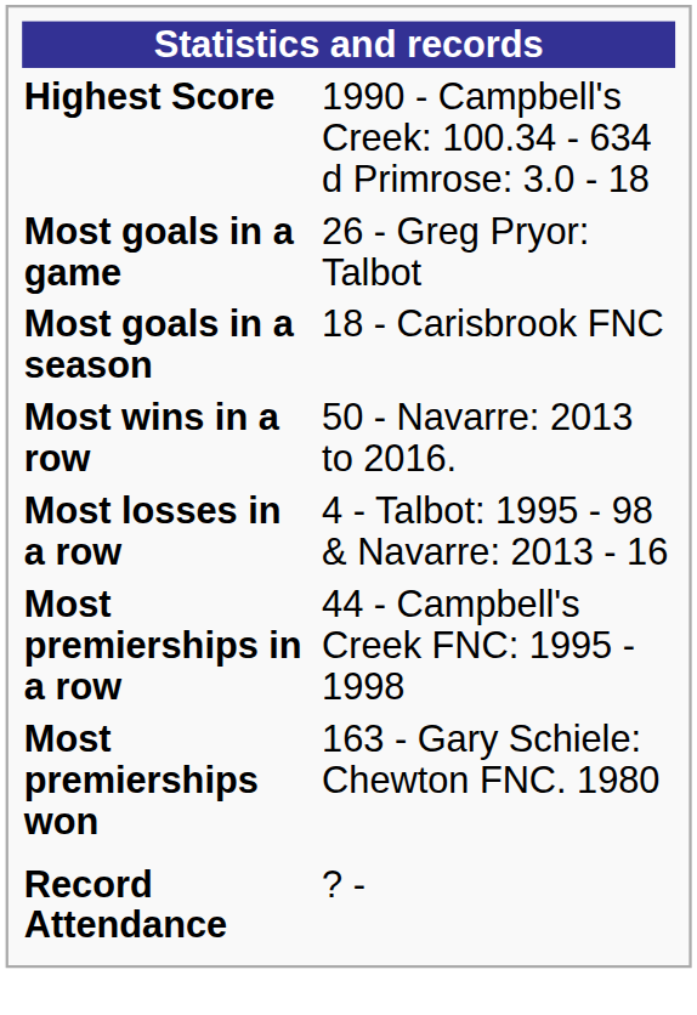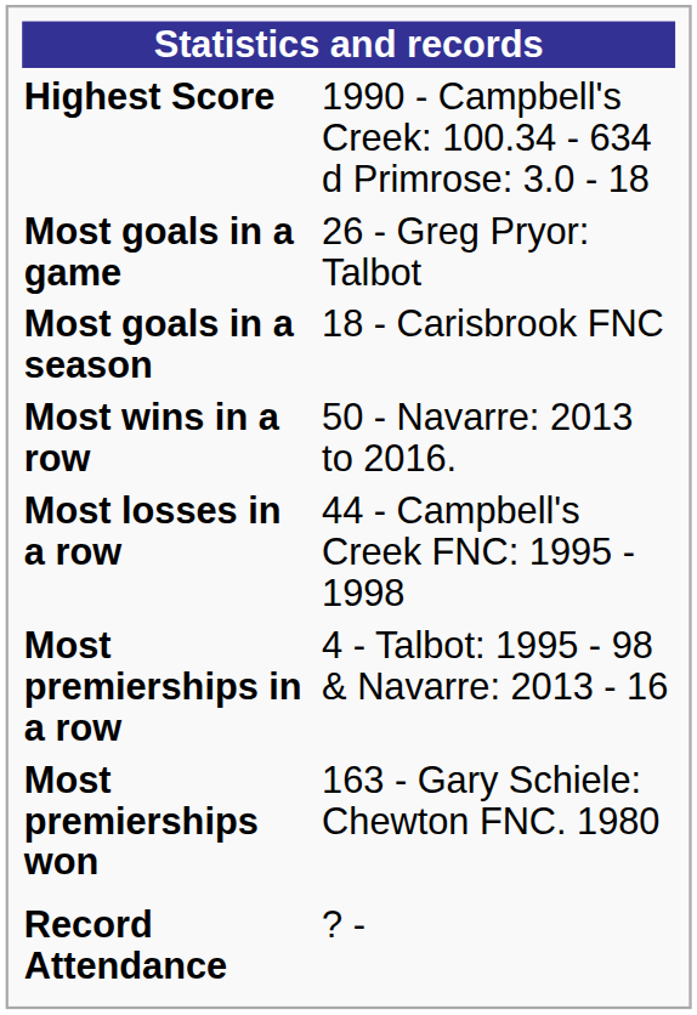row 6 | column 2: 4 - Talbot: 1995 - 98 & Navarre: 2013 - 16 -> 44 - Campbell's Creek FNC: 1995 - 1998
row 7 | column 2: 44 - Campbell's Creek FNC: 1995 - 1998 -> 4 - Talbot: 1995 - 98 & Navarre: 2013 - 16
